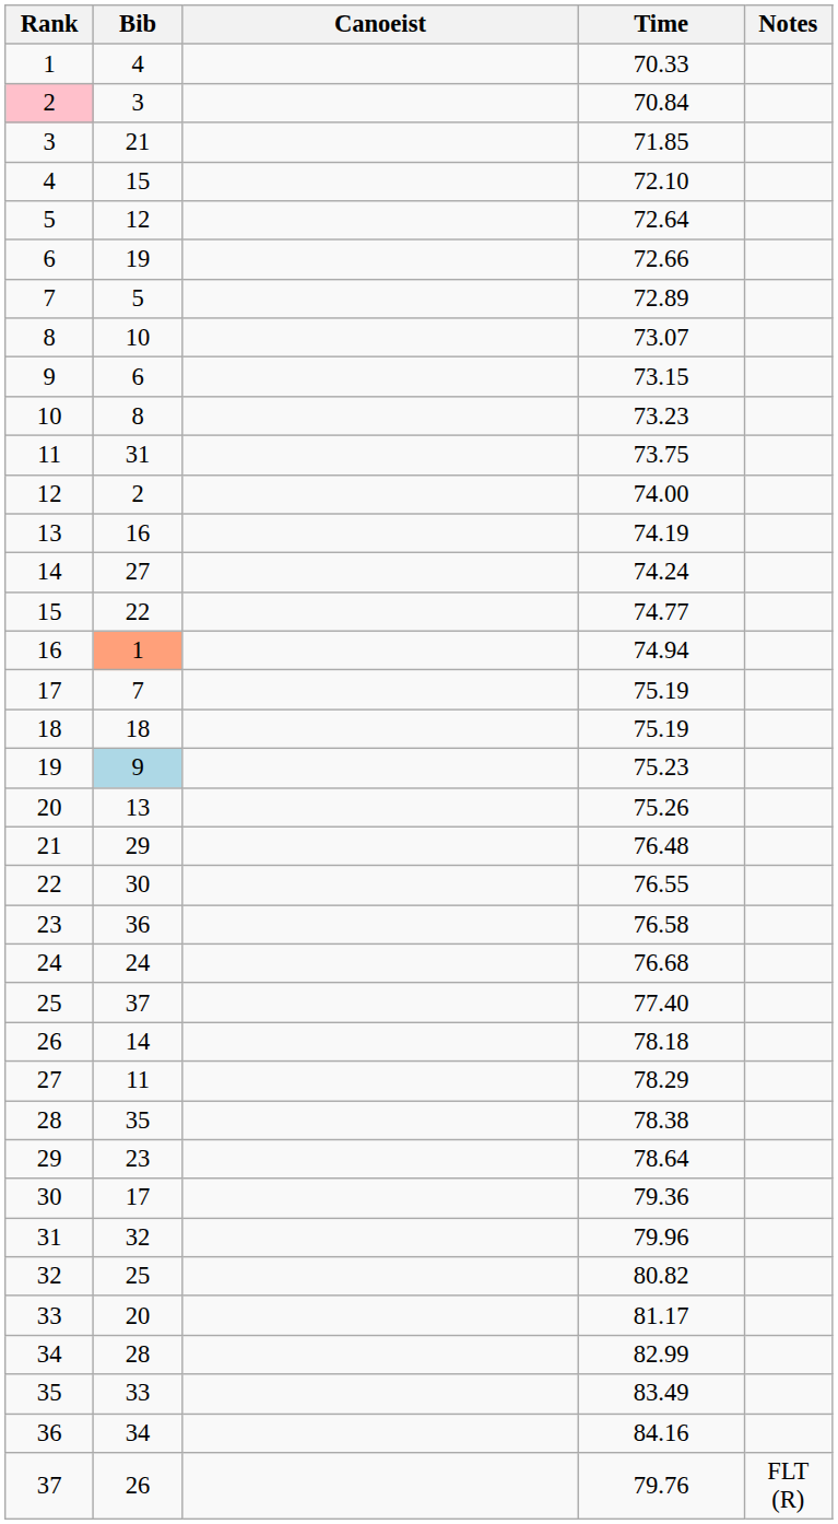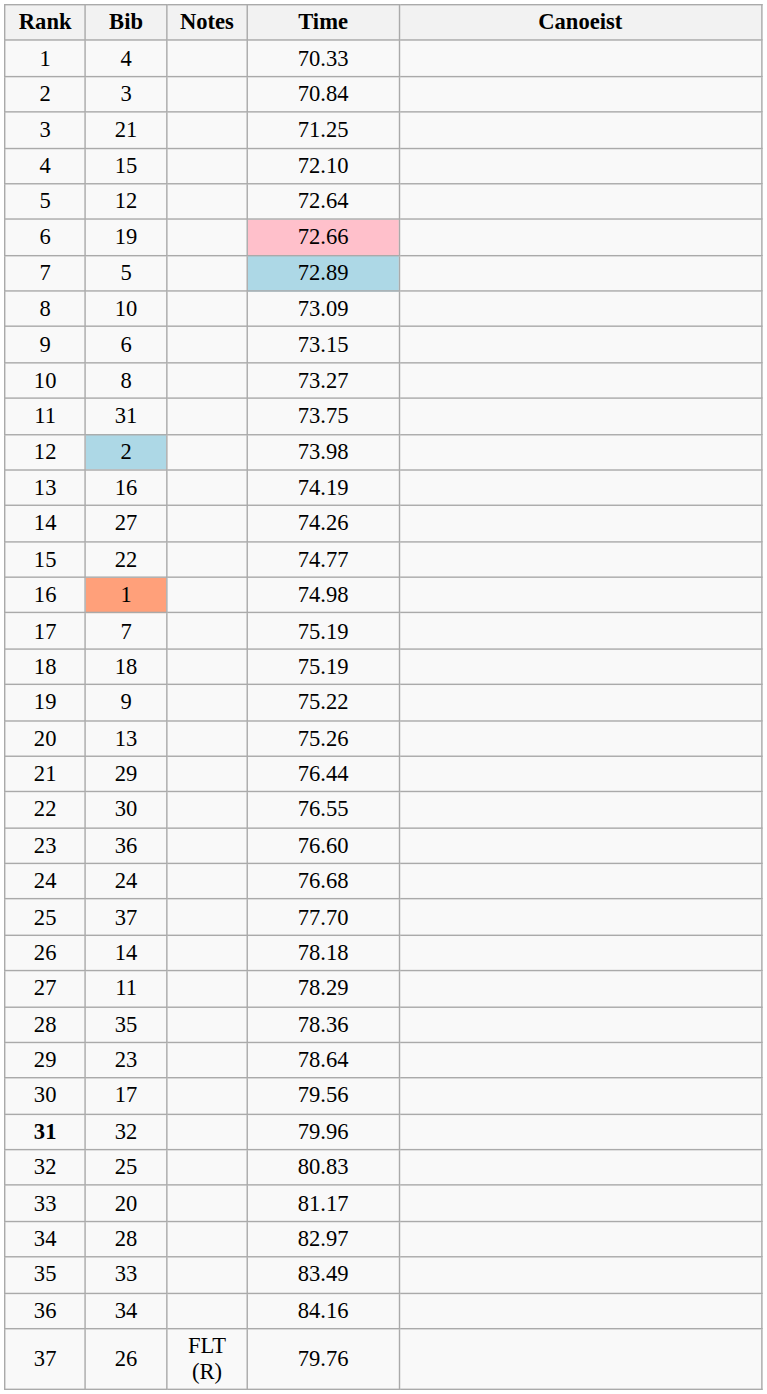columns swapped: Canoeist <-> Notes
row 3 | Rank: pink background -> no background
row 4 | Time: 71.85 -> 71.25
row 7 | Time: no background -> pink background
row 8 | Time: no background -> lightblue background
row 9 | Time: 73.07 -> 73.09
row 11 | Time: 73.23 -> 73.27
row 13 | Bib: no background -> lightblue background
row 13 | Time: 74.00 -> 73.98
row 15 | Time: 74.24 -> 74.26
row 17 | Time: 74.94 -> 74.98
row 20 | Bib: lightblue background -> no background
row 20 | Time: 75.23 -> 75.22
row 22 | Time: 76.48 -> 76.44
row 24 | Time: 76.58 -> 76.60
row 26 | Time: 77.40 -> 77.70
row 29 | Time: 78.38 -> 78.36
row 31 | Time: 79.36 -> 79.56
row 32 | Rank: normal -> bold
row 33 | Time: 80.82 -> 80.83
row 35 | Time: 82.99 -> 82.97
